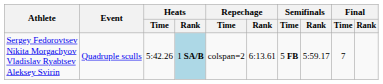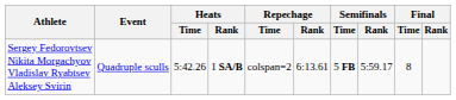row 3 | Heats / Rank: lightblue background -> no background
row 3 | Final / Time: 7 -> 8
